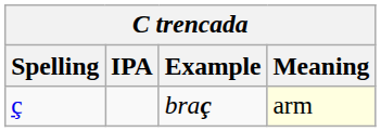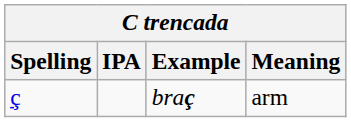braç | Meaning: lightyellow background -> no background
